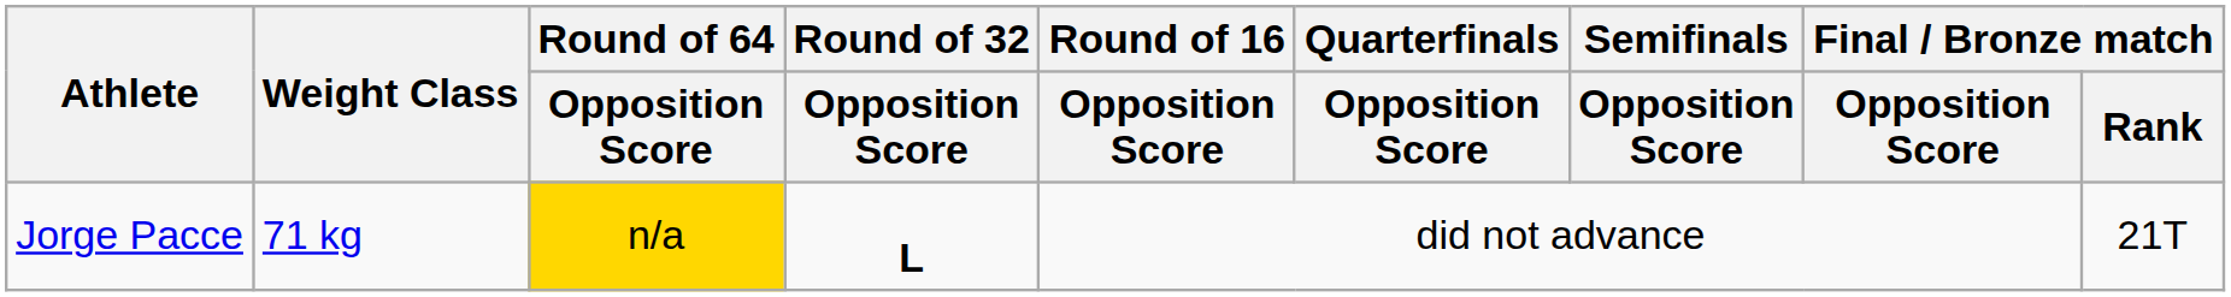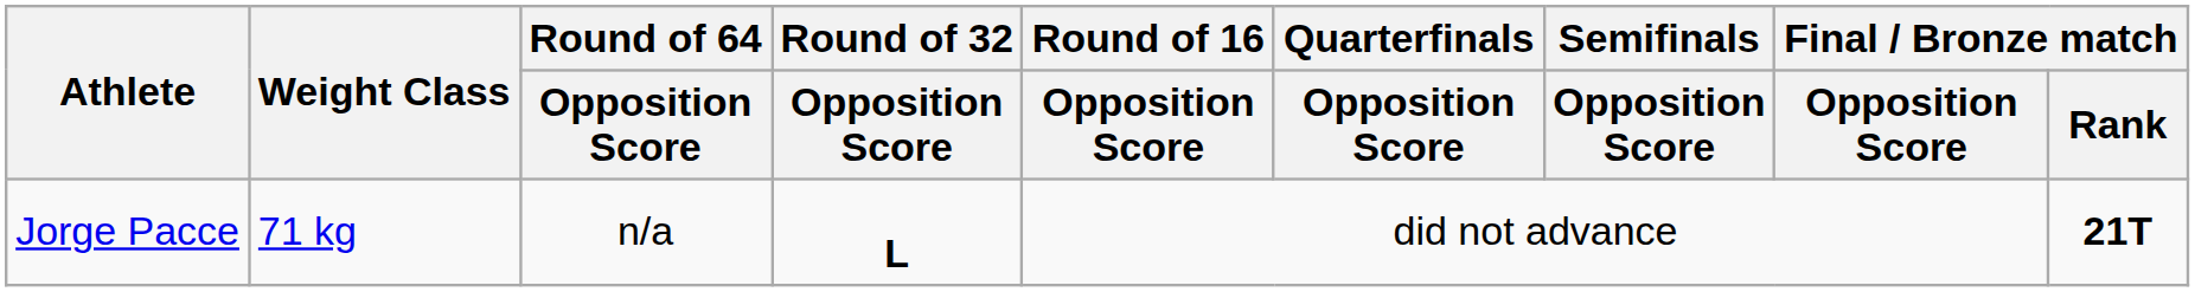Jorge Pacce | Round of 64 / Opposition Score: gold background -> no background
Jorge Pacce | Final / Bronze match / Rank: normal -> bold
